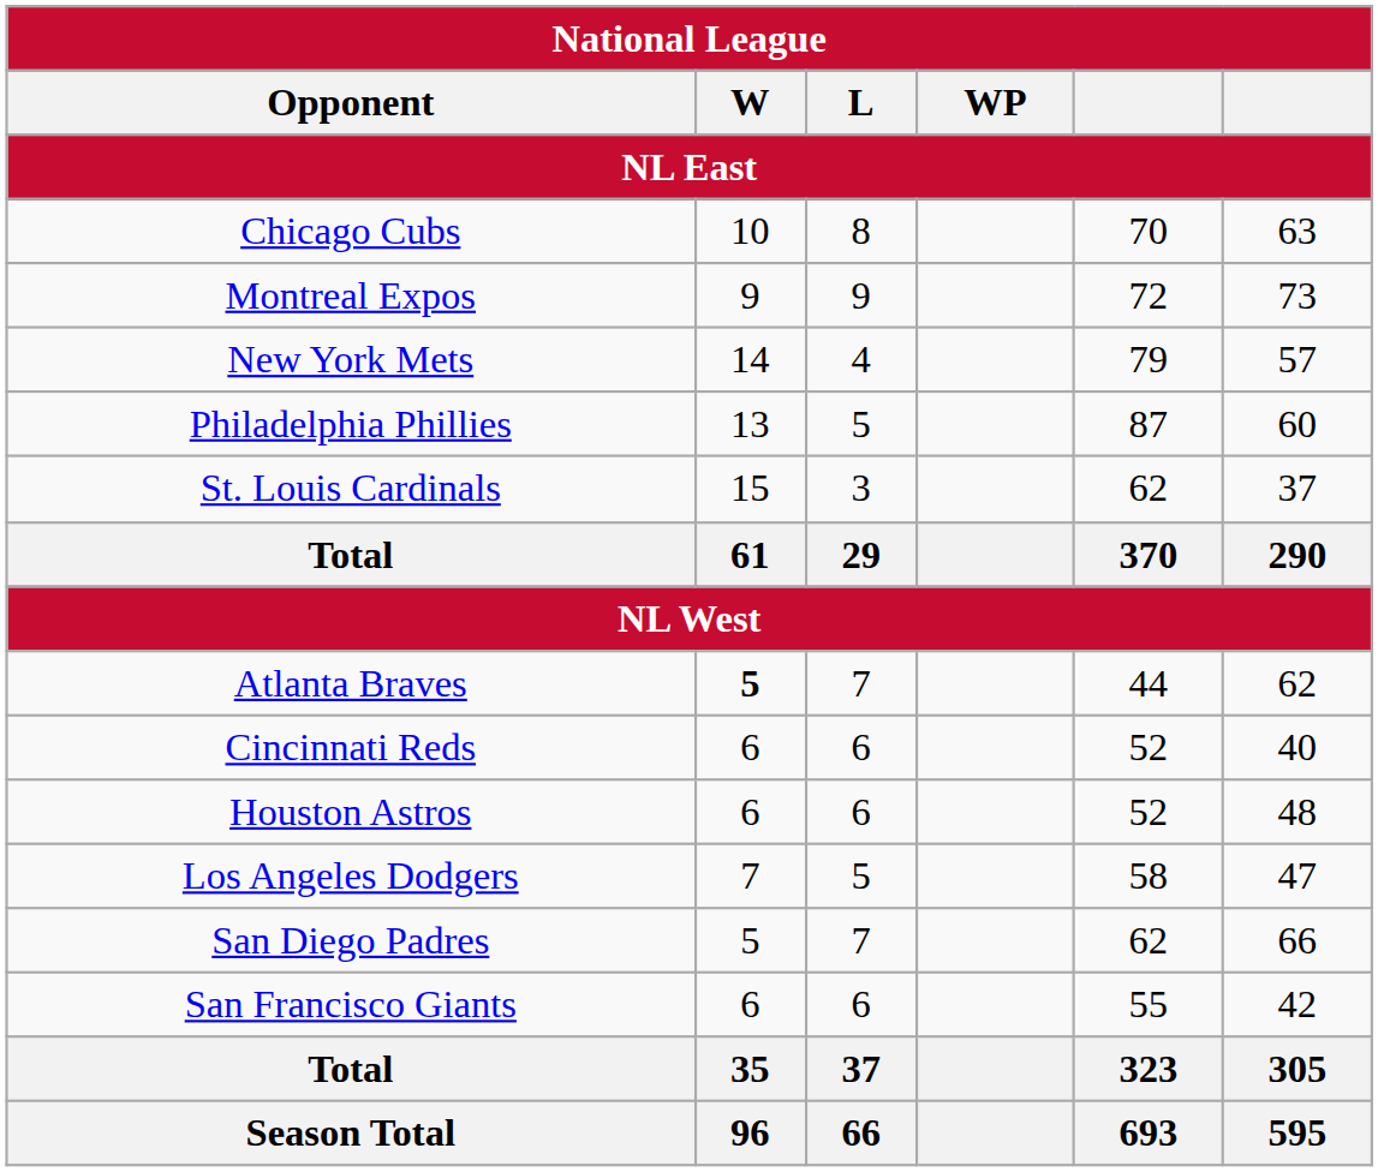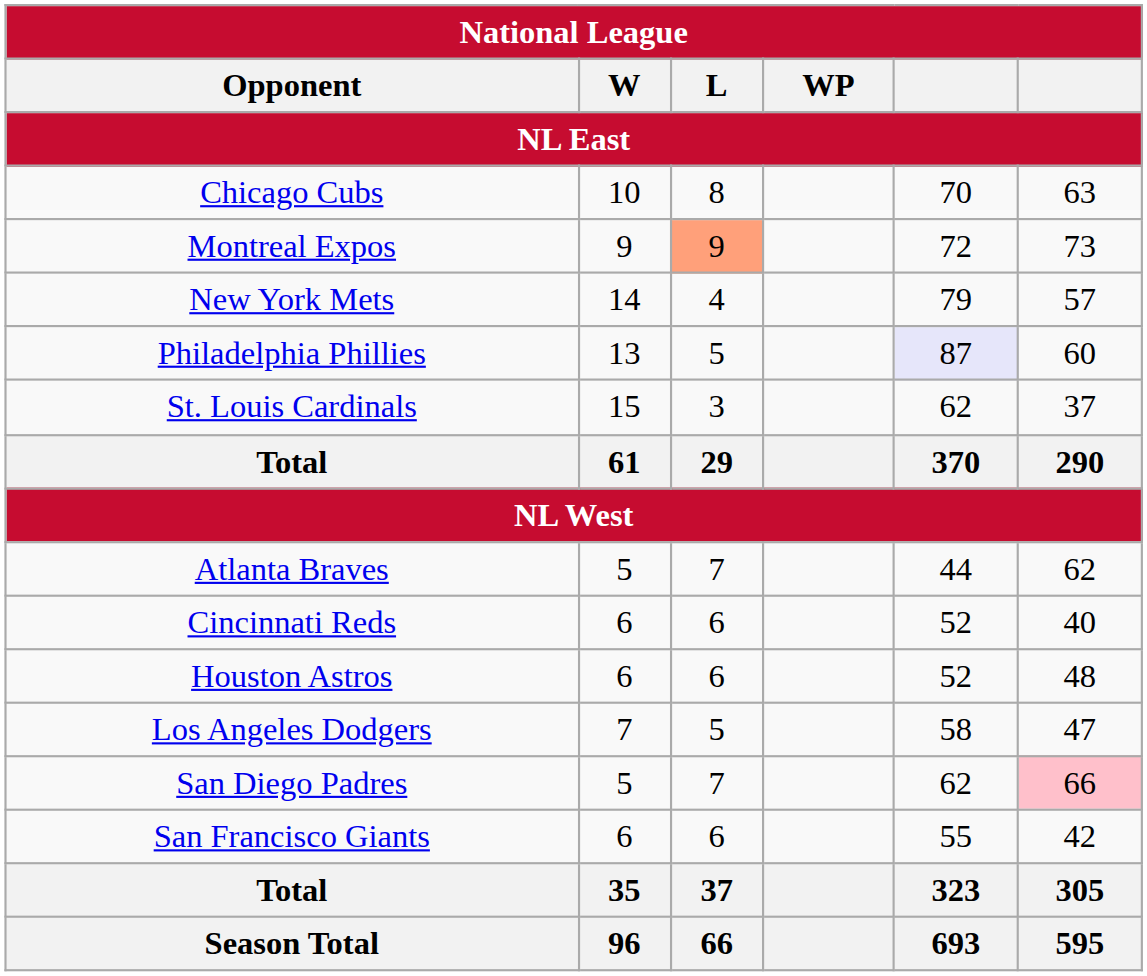Montreal Expos | L: no background -> lightsalmon background
Philadelphia Phillies | column 5: no background -> lavender background
Atlanta Braves | W: bold -> normal
San Diego Padres | column 6: no background -> pink background
